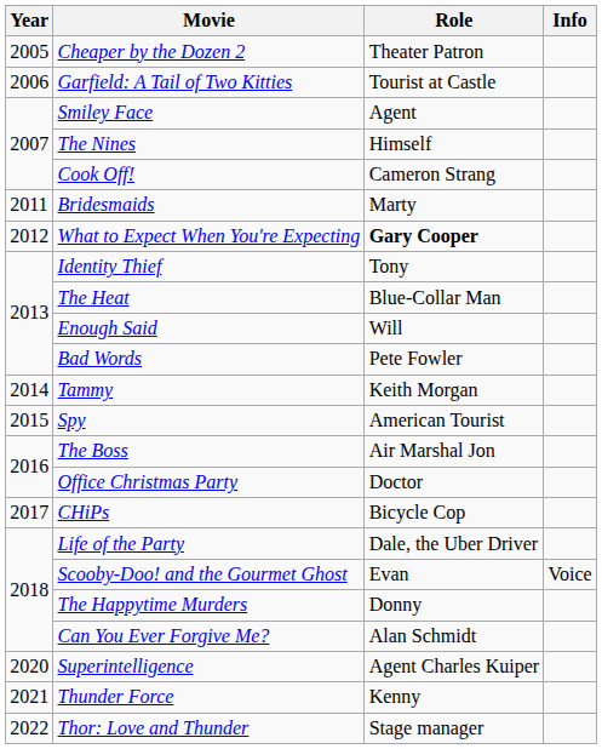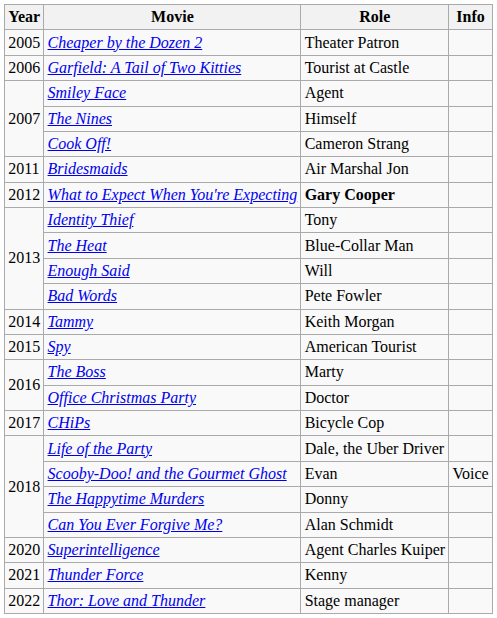Bridesmaids | Role: Marty -> Air Marshal Jon
The Boss | Role: Air Marshal Jon -> Marty
